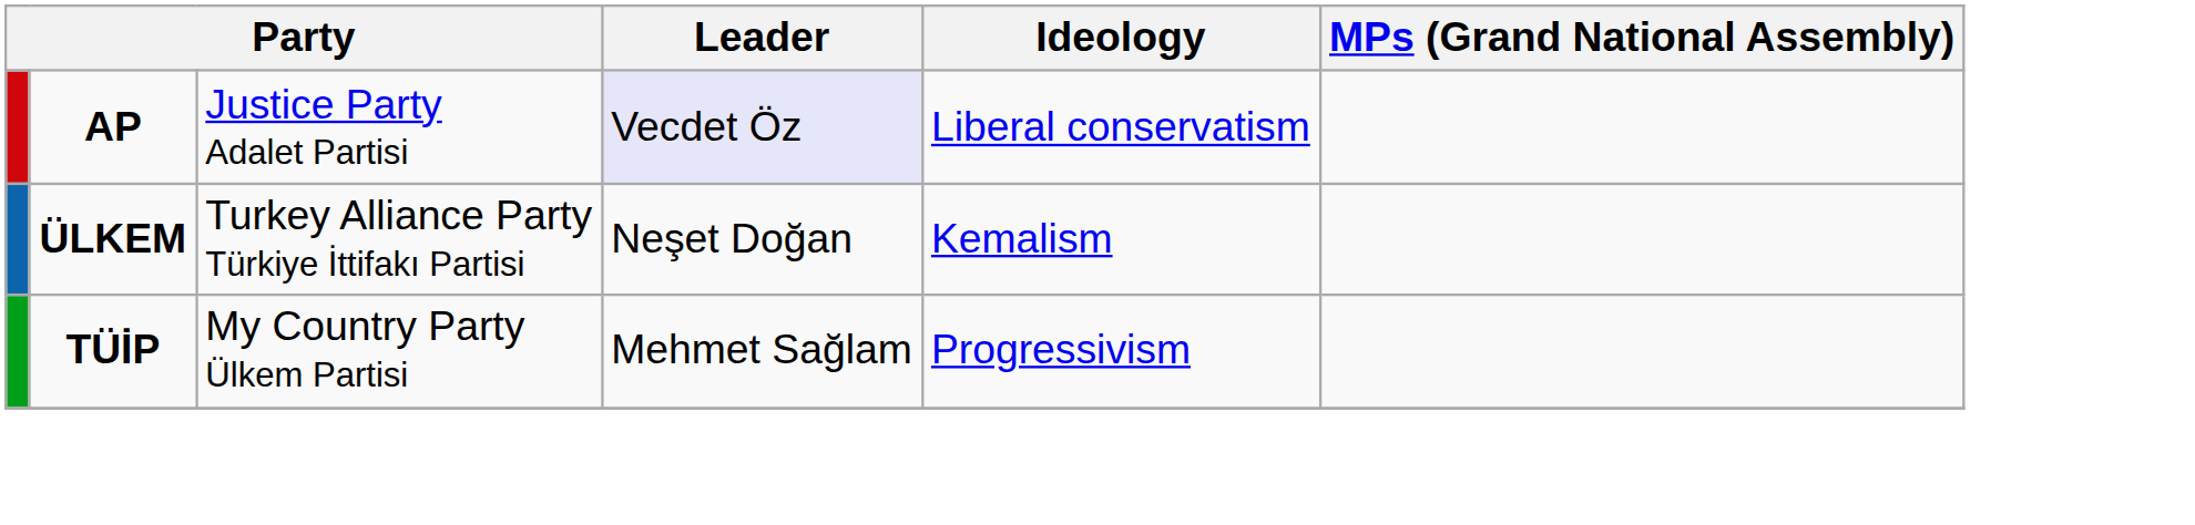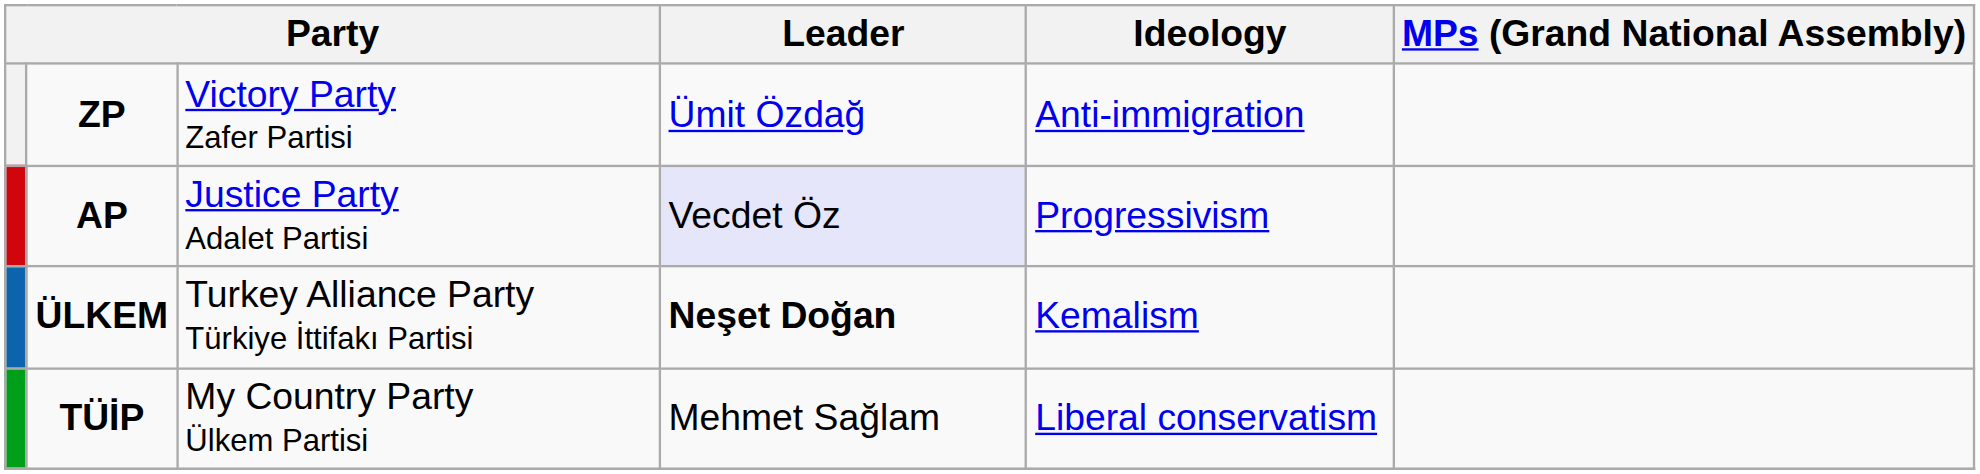+ row: ZP | Victory Party Zafer Partisi | Ümit Özdağ | Anti-immigration
AP | Ideology: Liberal conservatism -> Progressivism
ÜLKEM | Leader: normal -> bold
TÜİP | Ideology: Progressivism -> Liberal conservatism
